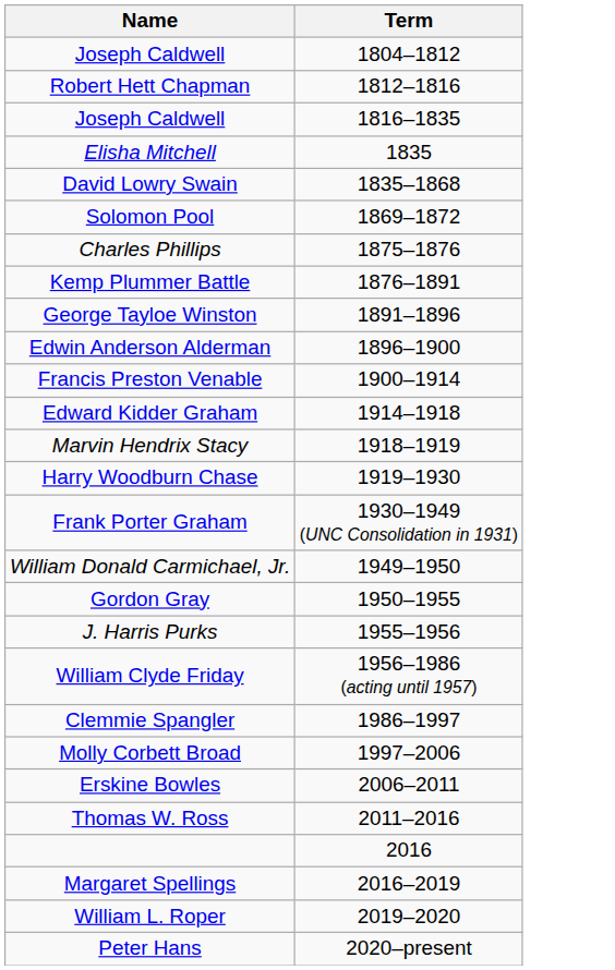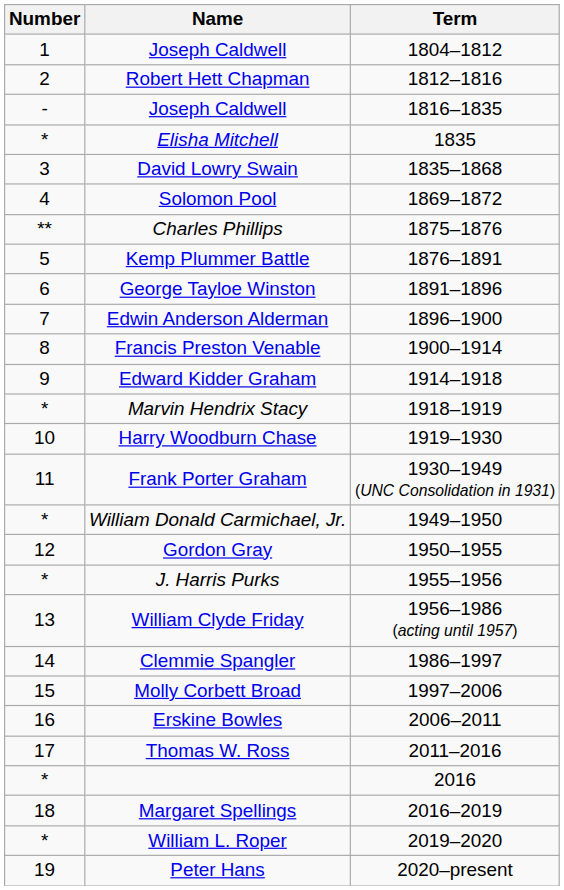+ column: Number | 1 | 2 | - | * | 3 | 4 | ** | 5 | 6 | 7 | 8 | 9 | * | 10 | 11 | * | 12 | * | 13 | 14 | 15 | 16 | 17 | * | 18 | * | 19
